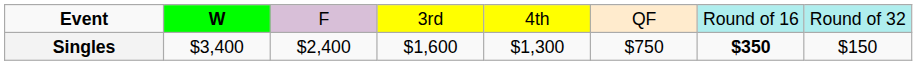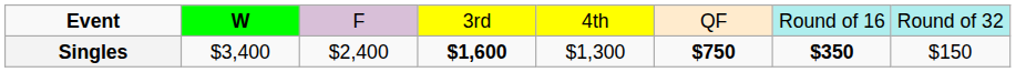Singles | column 4: normal -> bold
Singles | column 6: normal -> bold
